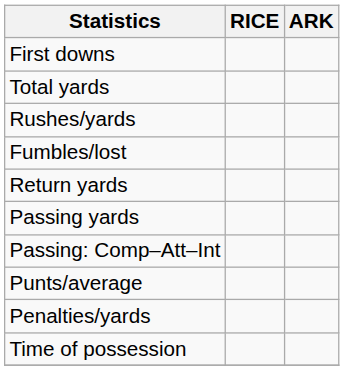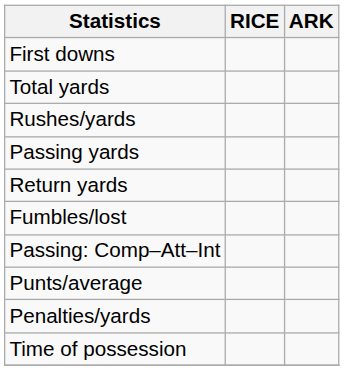rows swapped: Passing yards <-> Fumbles/lost
